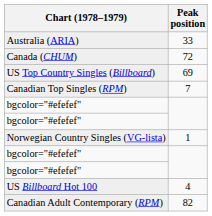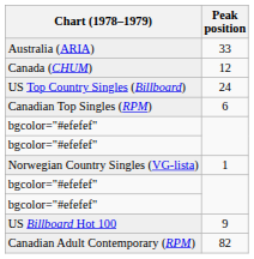row 3 | Peak position: 72 -> 12
row 4 | Peak position: 69 -> 24
row 5 | Peak position: 7 -> 6
row 11 | Peak position: 4 -> 9
